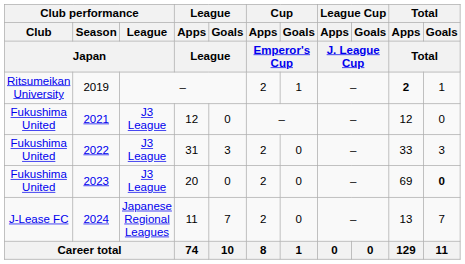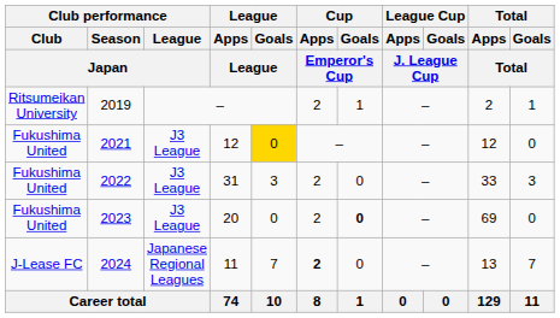2019 | Total / Apps / Total: bold -> normal
2021 | League / Goals / League: no background -> gold background
2023 | Cup / Goals / Emperor's Cup: normal -> bold
2023 | Total / Goals / Total: bold -> normal
2024 | Cup / Apps / Emperor's Cup: normal -> bold
